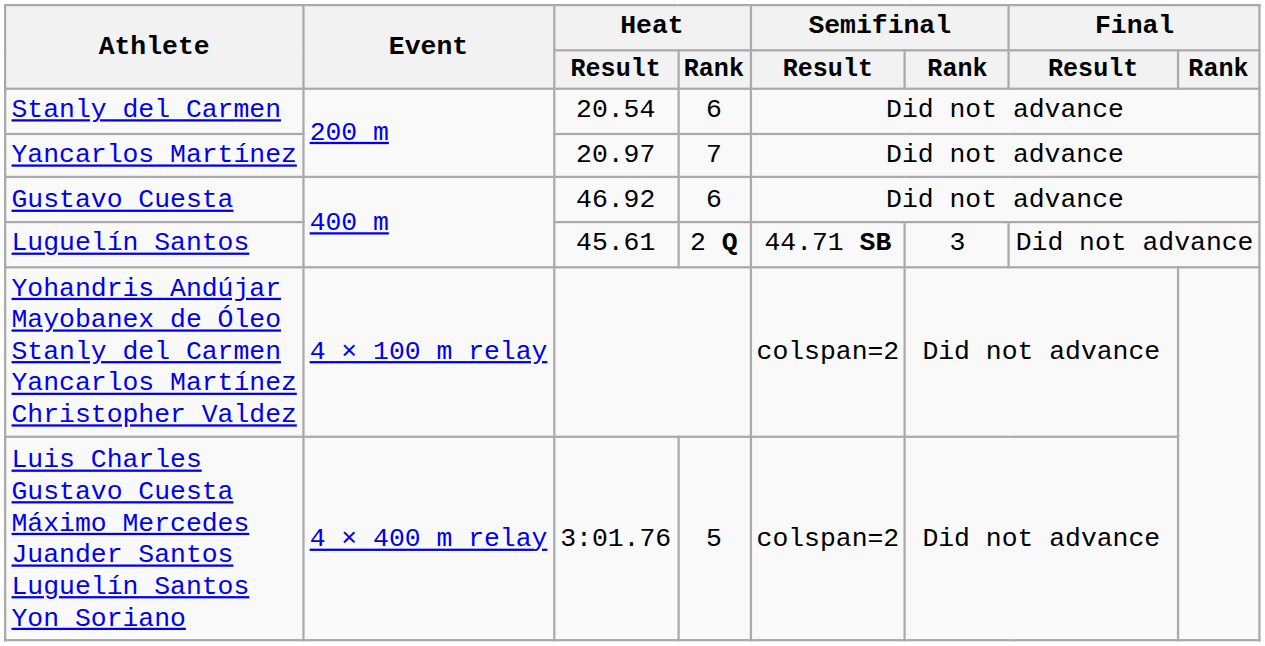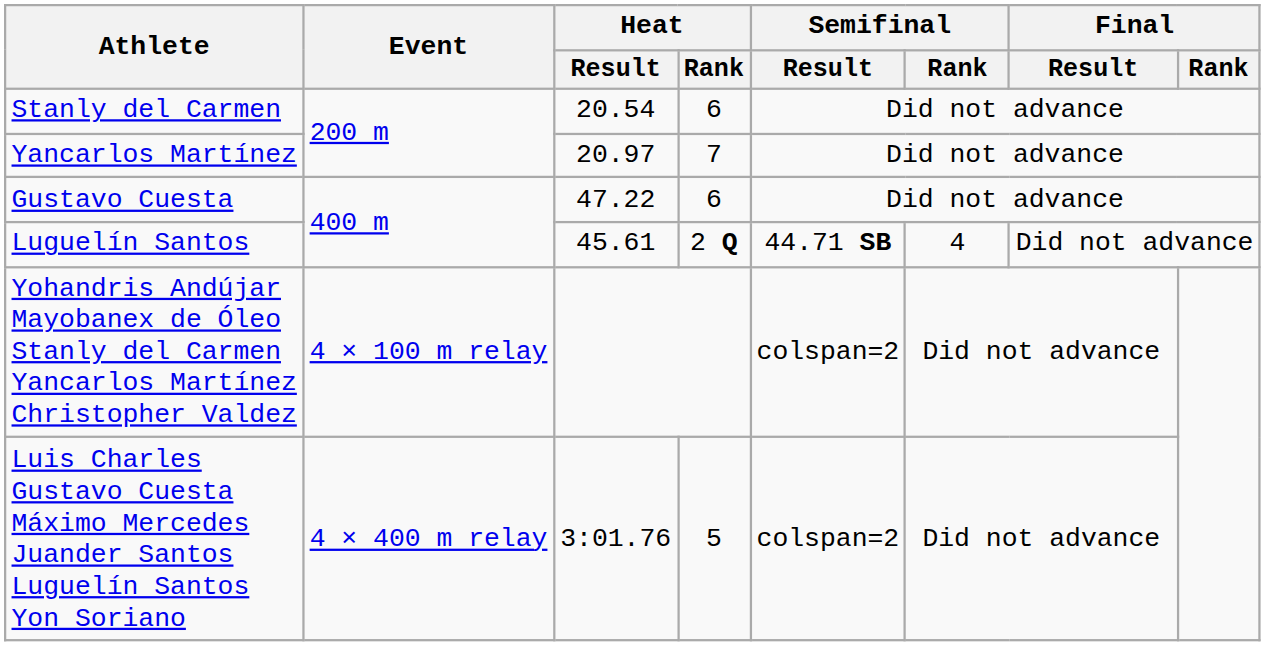Gustavo Cuesta | Heat / Result: 46.92 -> 47.22
Luguelín Santos | Semifinal / Rank: 3 -> 4
